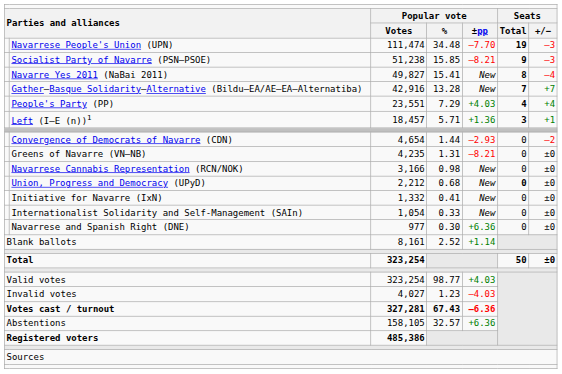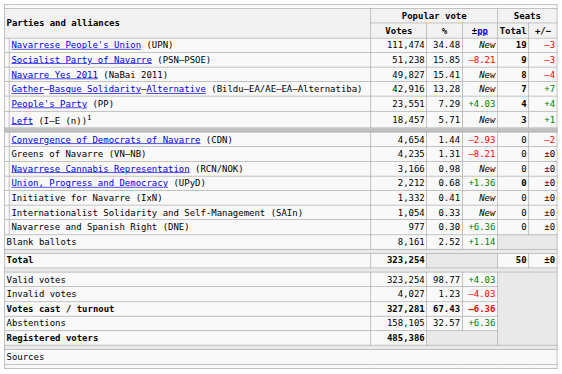Navarrese People's Union (UPN) | column 5: –7.70 -> New
Left (I–E (n))1 | column 5: +1.36 -> New
Union, Progress and Democracy (UPyD) | column 5: New -> +1.36
